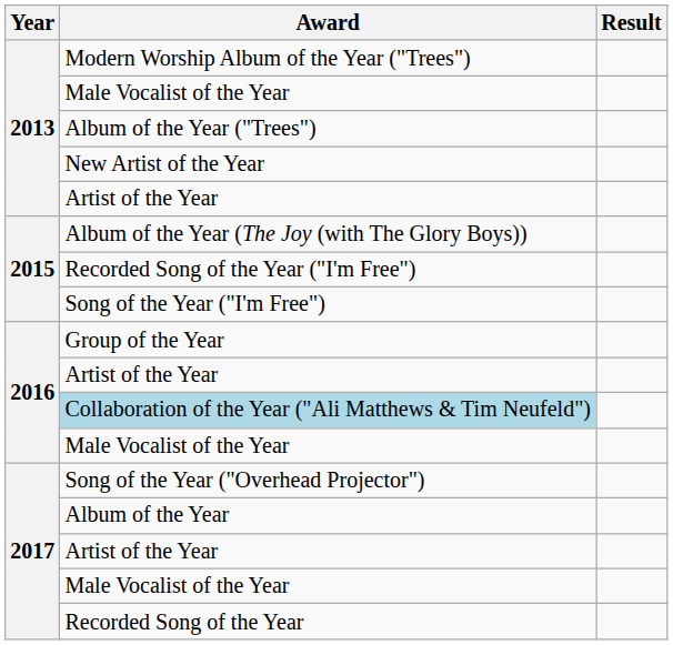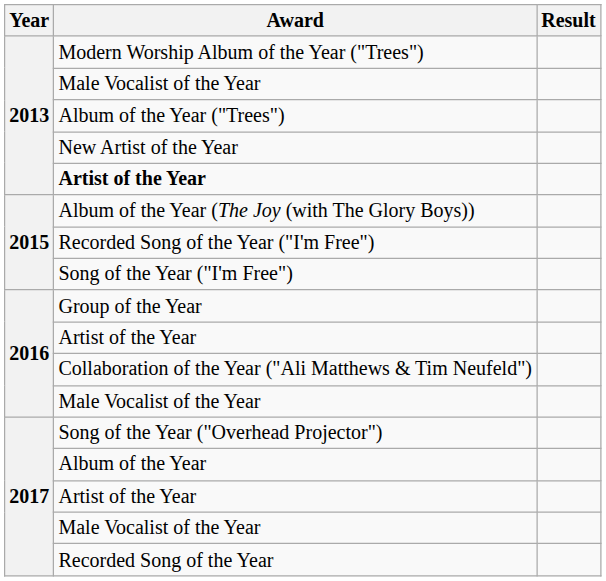2013 / Artist of the Year | Award: normal -> bold
Collaboration of the Year ("Ali Matthews & Tim Neufeld") | Award: lightblue background -> no background
